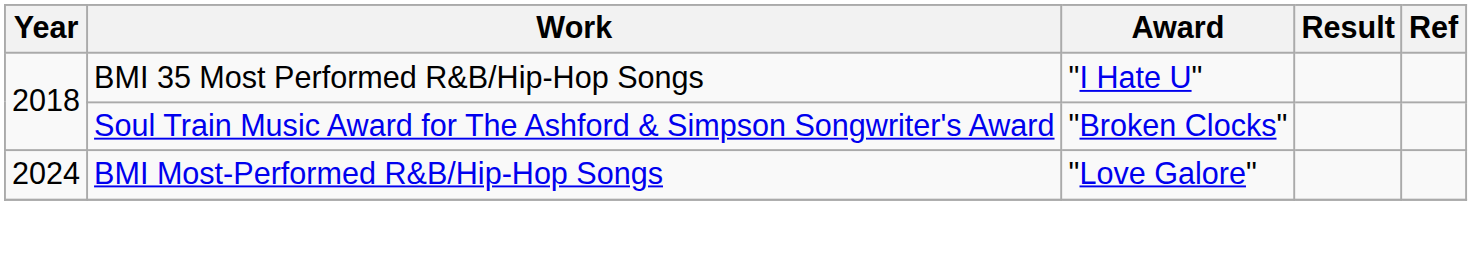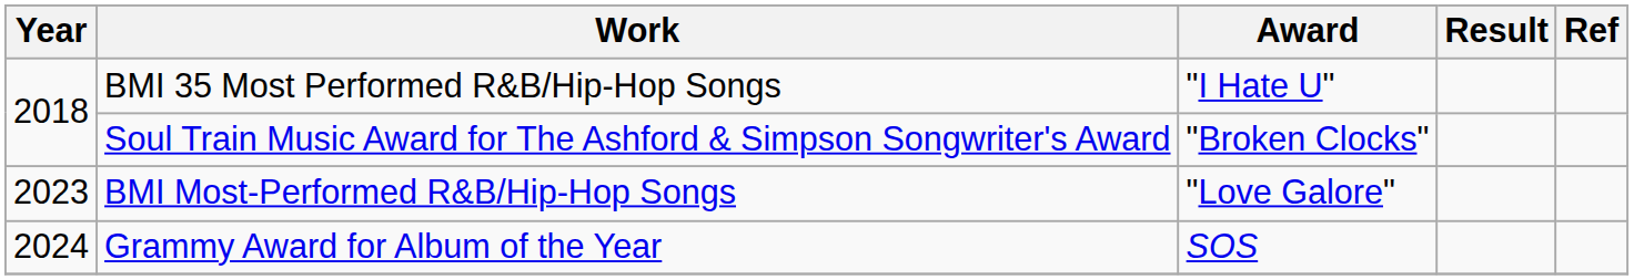BMI Most-Performed R&B/Hip-Hop Songs | Year: 2024 -> 2023
+ row: 2024 | Grammy Award for Album of the Year | SOS
